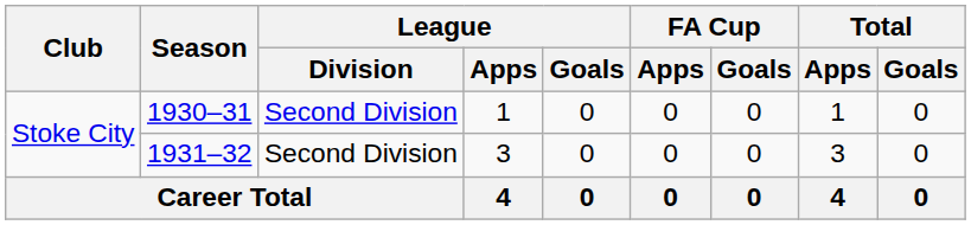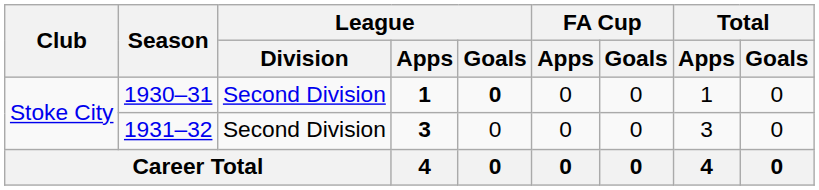1930–31 | League / Apps: normal -> bold
1930–31 | League / Goals: normal -> bold
1931–32 | League / Apps: normal -> bold
